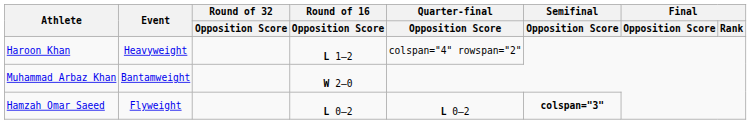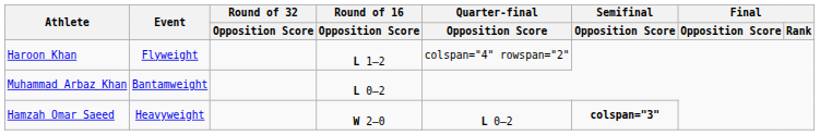Haroon Khan | Event: Heavyweight -> Flyweight
Muhammad Arbaz Khan | Round of 16 / Opposition Score: W 2–0 -> L 0–2
Hamzah Omar Saeed | Event: Flyweight -> Heavyweight
Hamzah Omar Saeed | Round of 16 / Opposition Score: L 0–2 -> W 2–0
